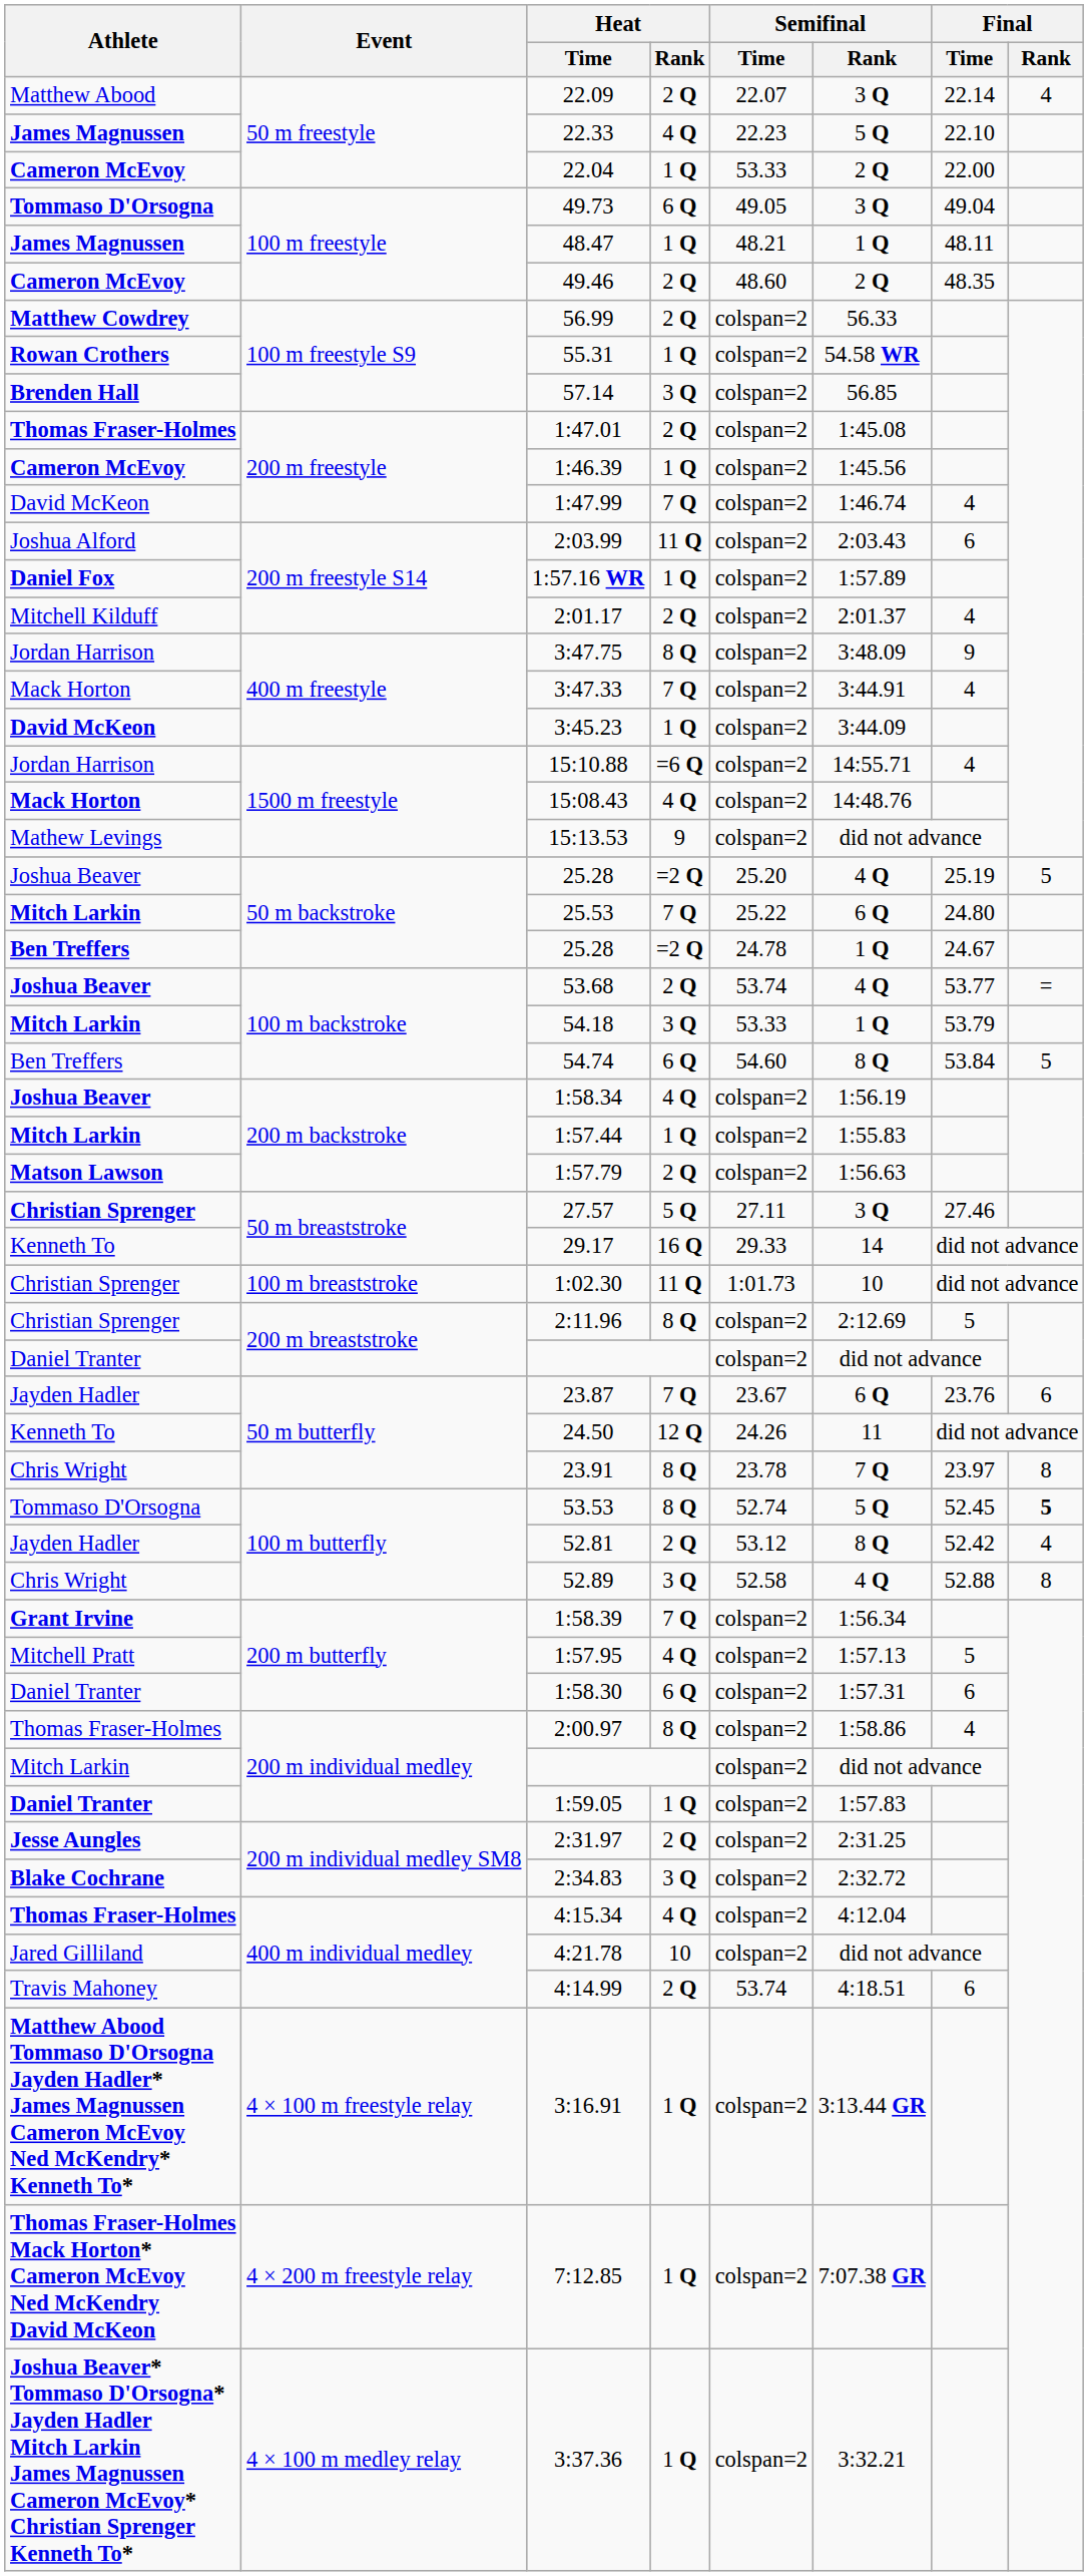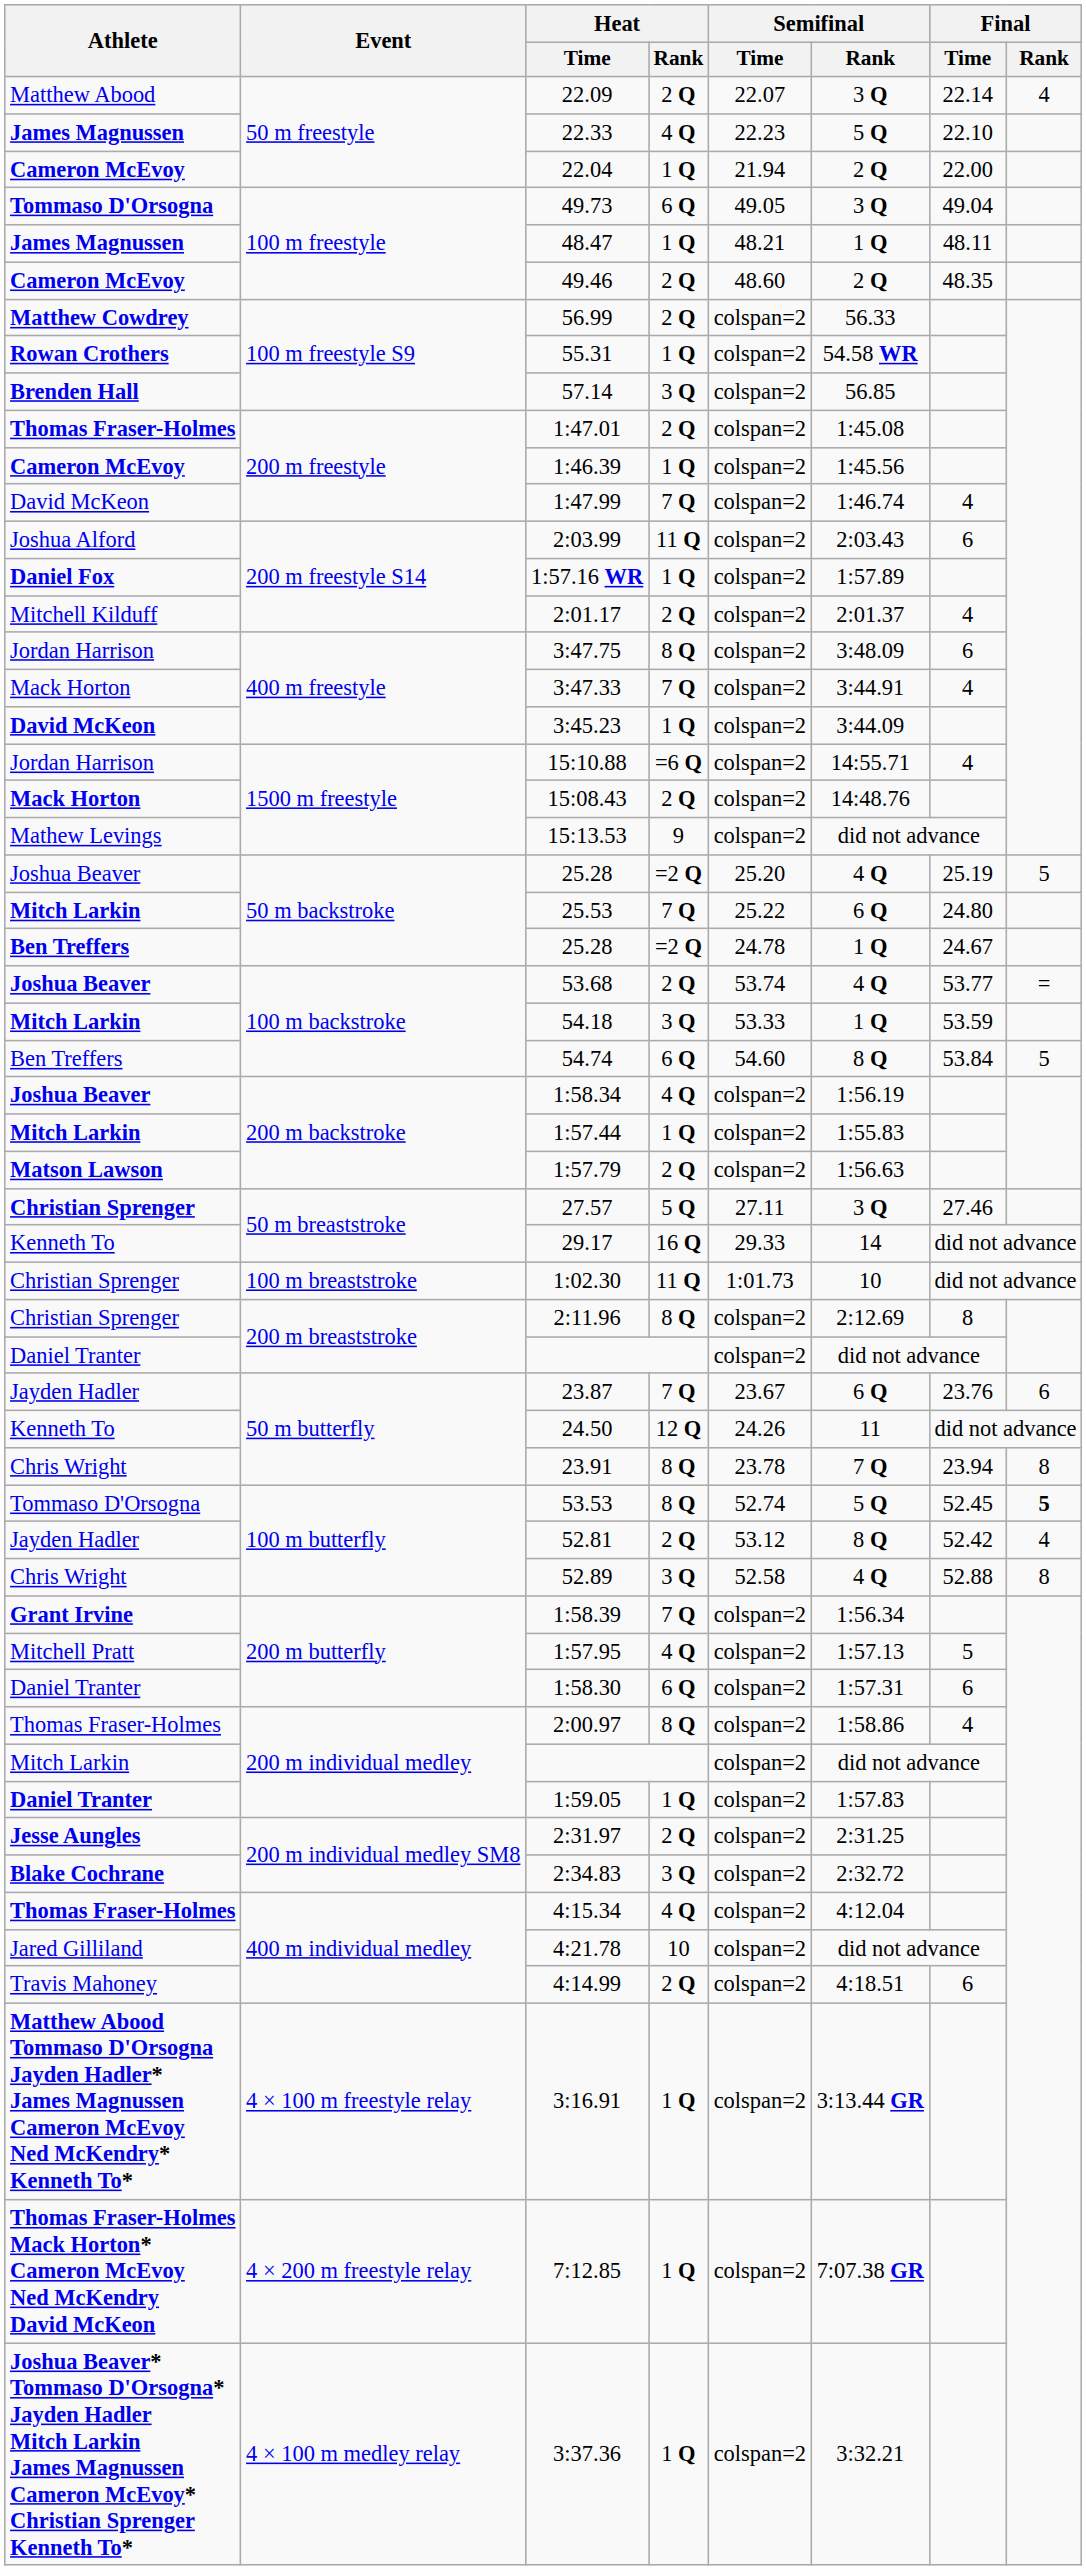22.04 | Semifinal / Time: 53.33 -> 21.94
3:47.75 | Final / Time: 9 -> 6
15:08.43 | Heat / Rank: 4 Q -> 2 Q
54.18 | Final / Time: 53.79 -> 53.59
2:11.96 | Final / Time: 5 -> 8
23.91 | Final / Time: 23.97 -> 23.94
4:14.99 | Semifinal / Time: 53.74 -> colspan=2
